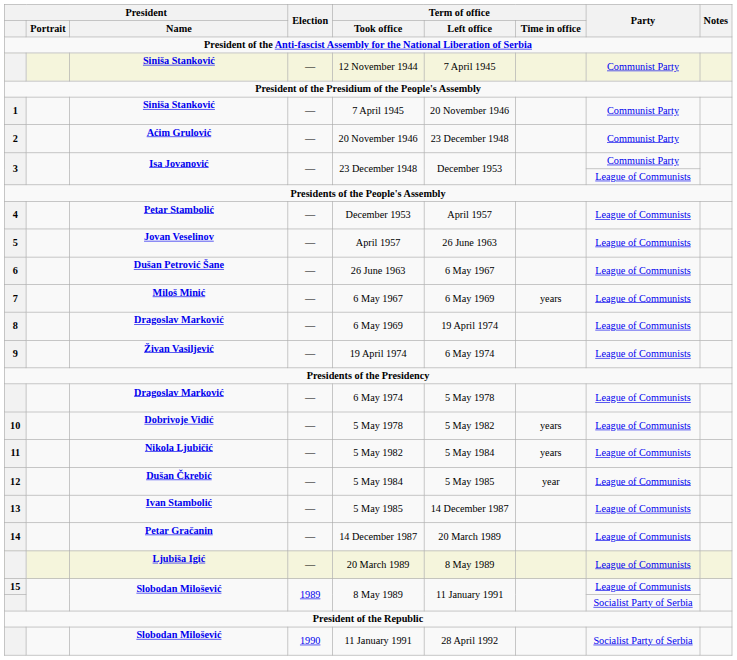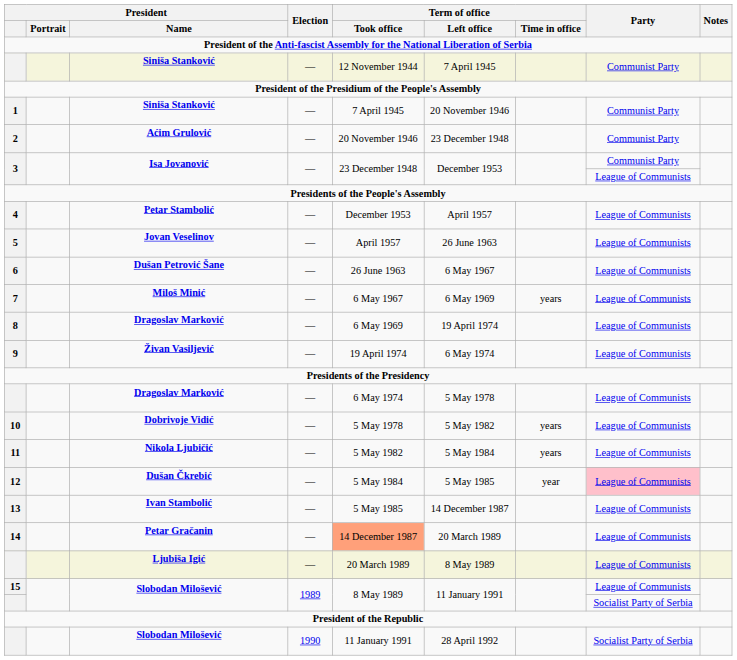12 | Party: no background -> pink background
14 | Term of office / Took office: no background -> lightsalmon background
